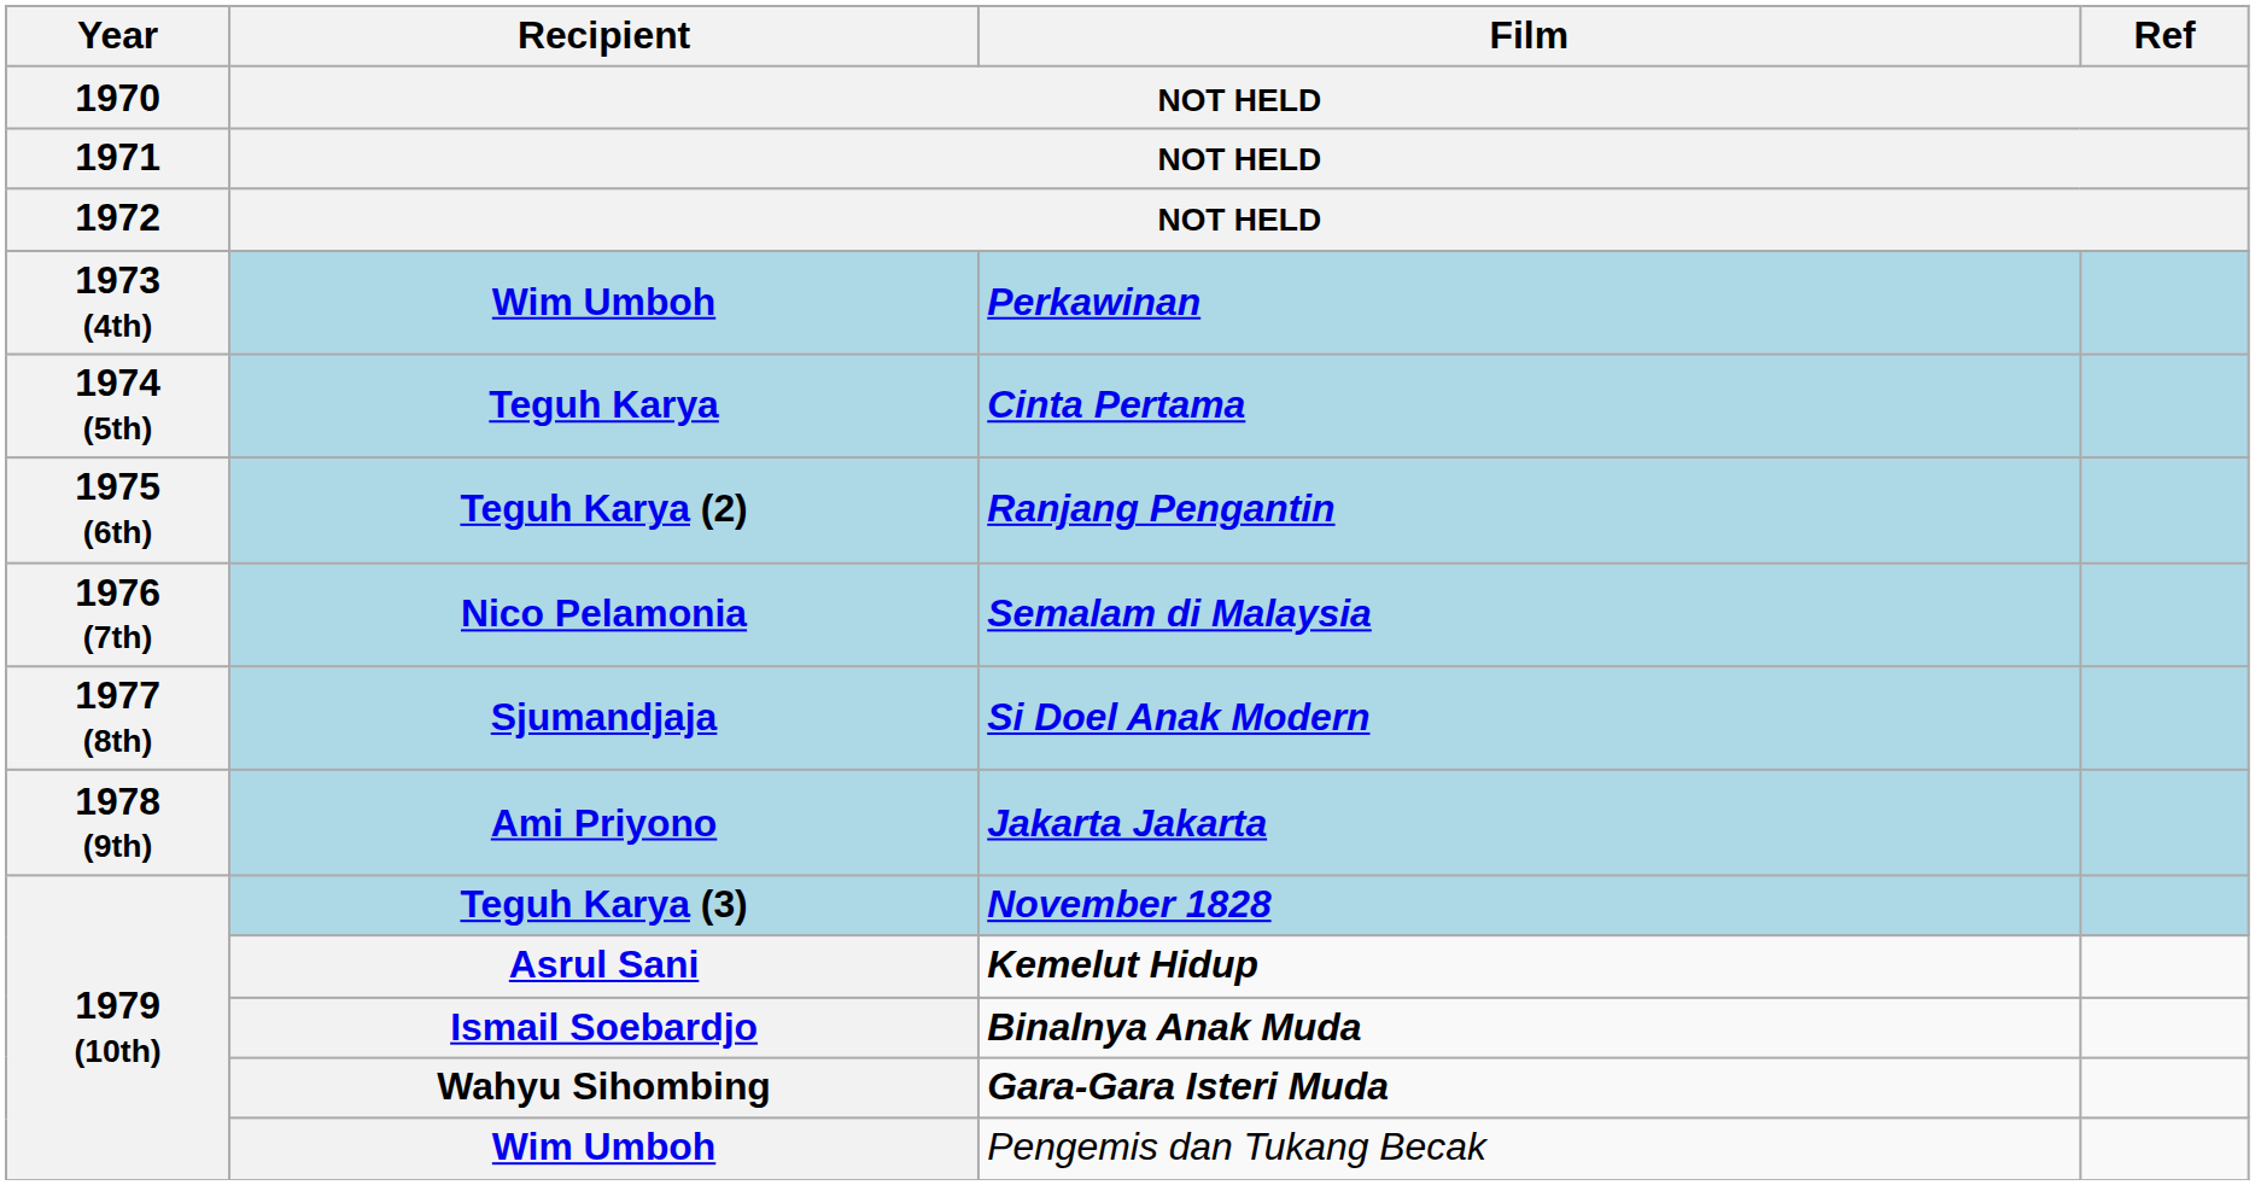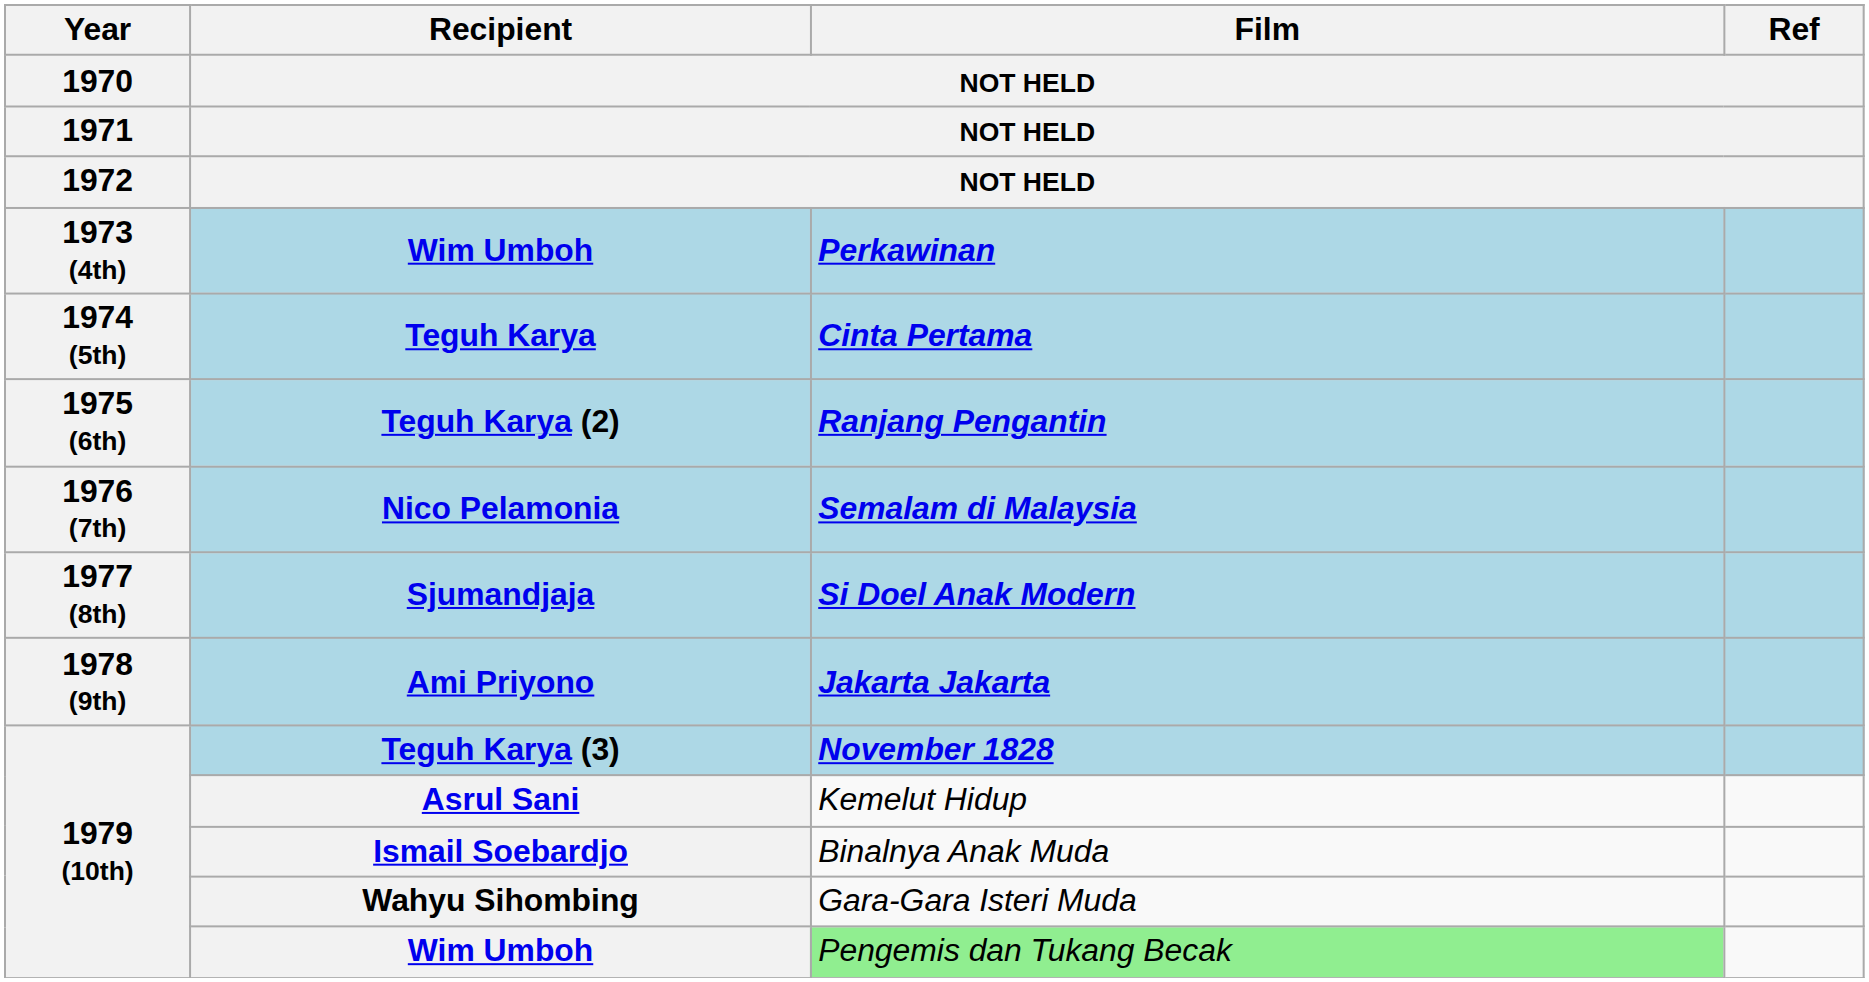Asrul Sani | Film / NOT HELD: bold -> normal
Ismail Soebardjo | Film / NOT HELD: bold -> normal
Wahyu Sihombing | Film / NOT HELD: bold -> normal
Wim Umboh / Pengemis dan Tukang Becak | Film / NOT HELD: no background -> lightgreen background
